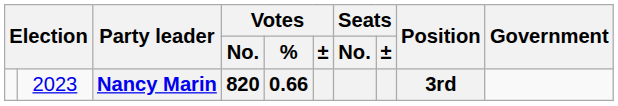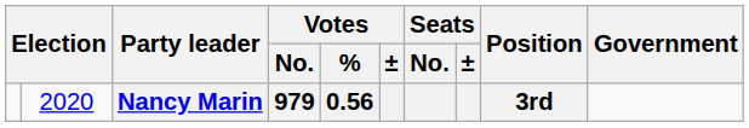Nancy Marin | column 2: 2023 -> 2020
Nancy Marin | Votes / No.: 820 -> 979
Nancy Marin | Votes / %: 0.66 -> 0.56
